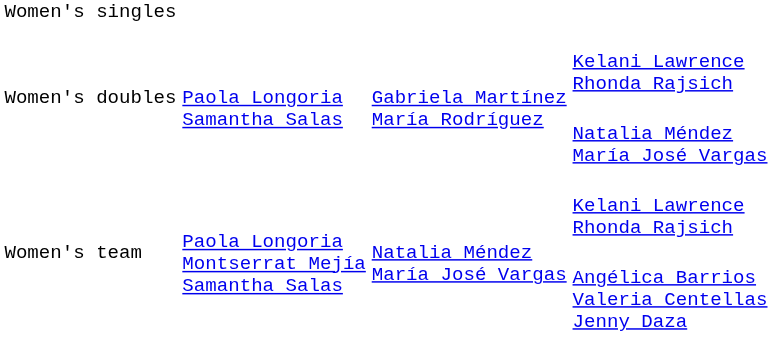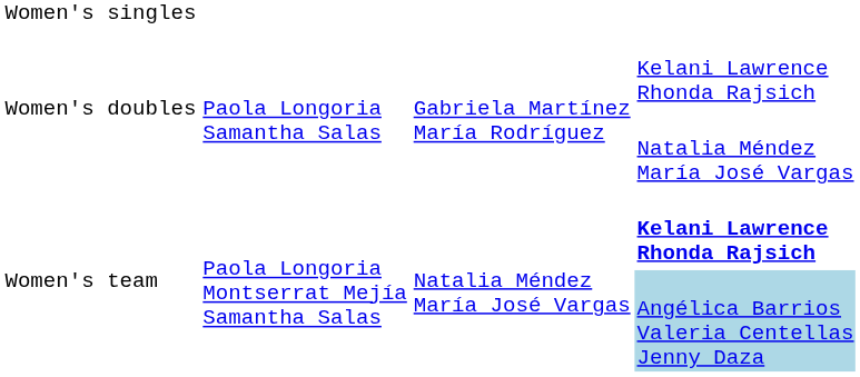Women's team / Kelani Lawrence Rhonda Rajsich | column 4: normal -> bold
Angélica Barrios Valeria Centellas Jenny Daza | column 4: no background -> lightblue background
